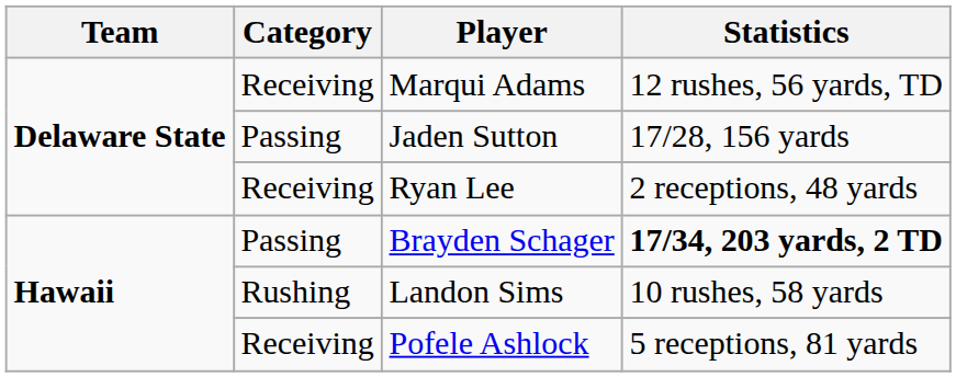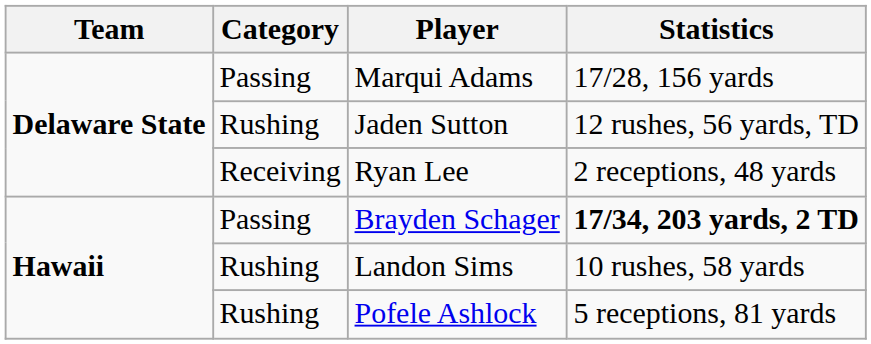Marqui Adams | Category: Receiving -> Passing
Marqui Adams | Statistics: 12 rushes, 56 yards, TD -> 17/28, 156 yards
Jaden Sutton | Category: Passing -> Rushing
Jaden Sutton | Statistics: 17/28, 156 yards -> 12 rushes, 56 yards, TD
Pofele Ashlock | Category: Receiving -> Rushing
